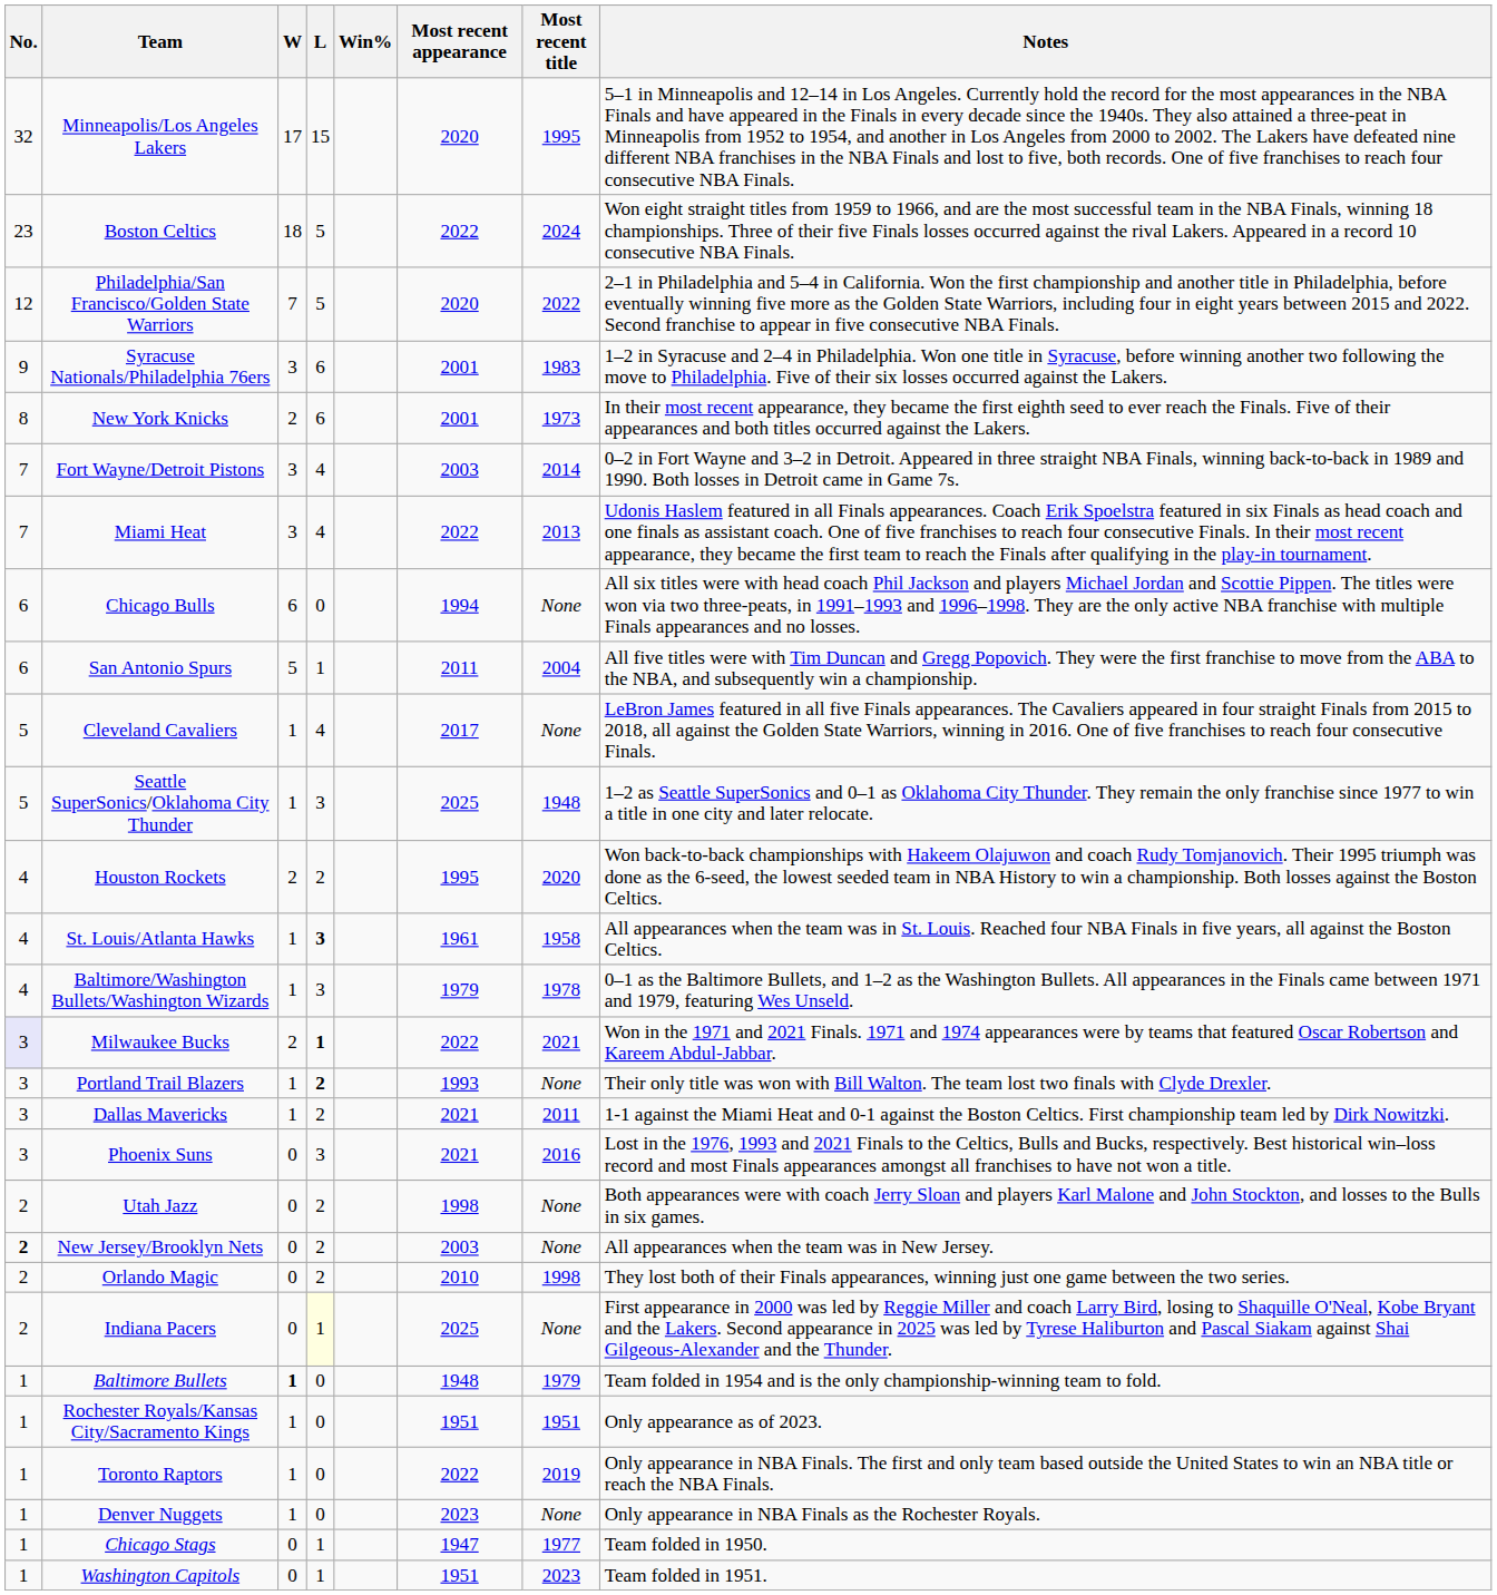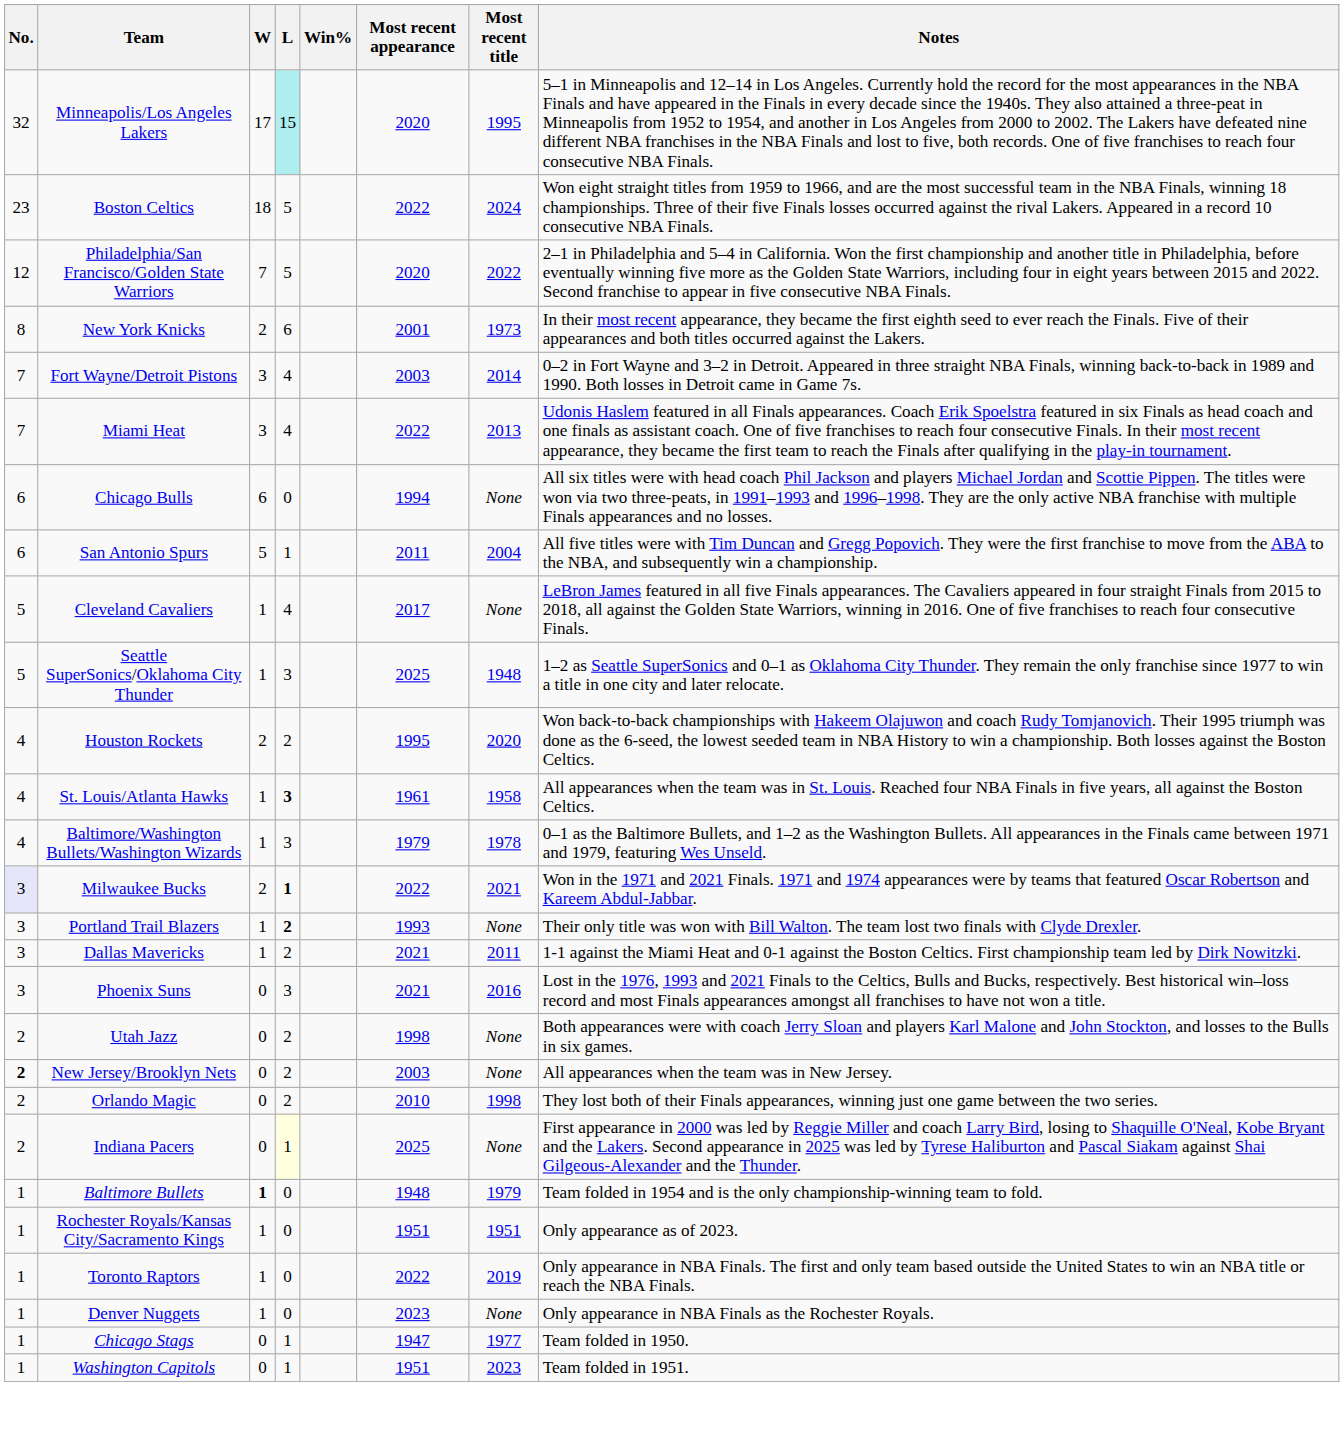Minneapolis/Los Angeles Lakers | L: no background -> paleturquoise background
- row: 9 | Syracuse Nationals/Philadelphia 76ers | 3 | 6 | 2001 | 1983 | 1–2 in Syracuse and 2–4 in Philadelphia. Won one title in Syracuse, before winning another two following the move to Philadelphia. Five of their six losses occurred against the Lakers.
